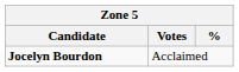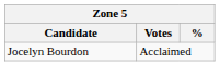Jocelyn Bourdon | Candidate: bold -> normal
